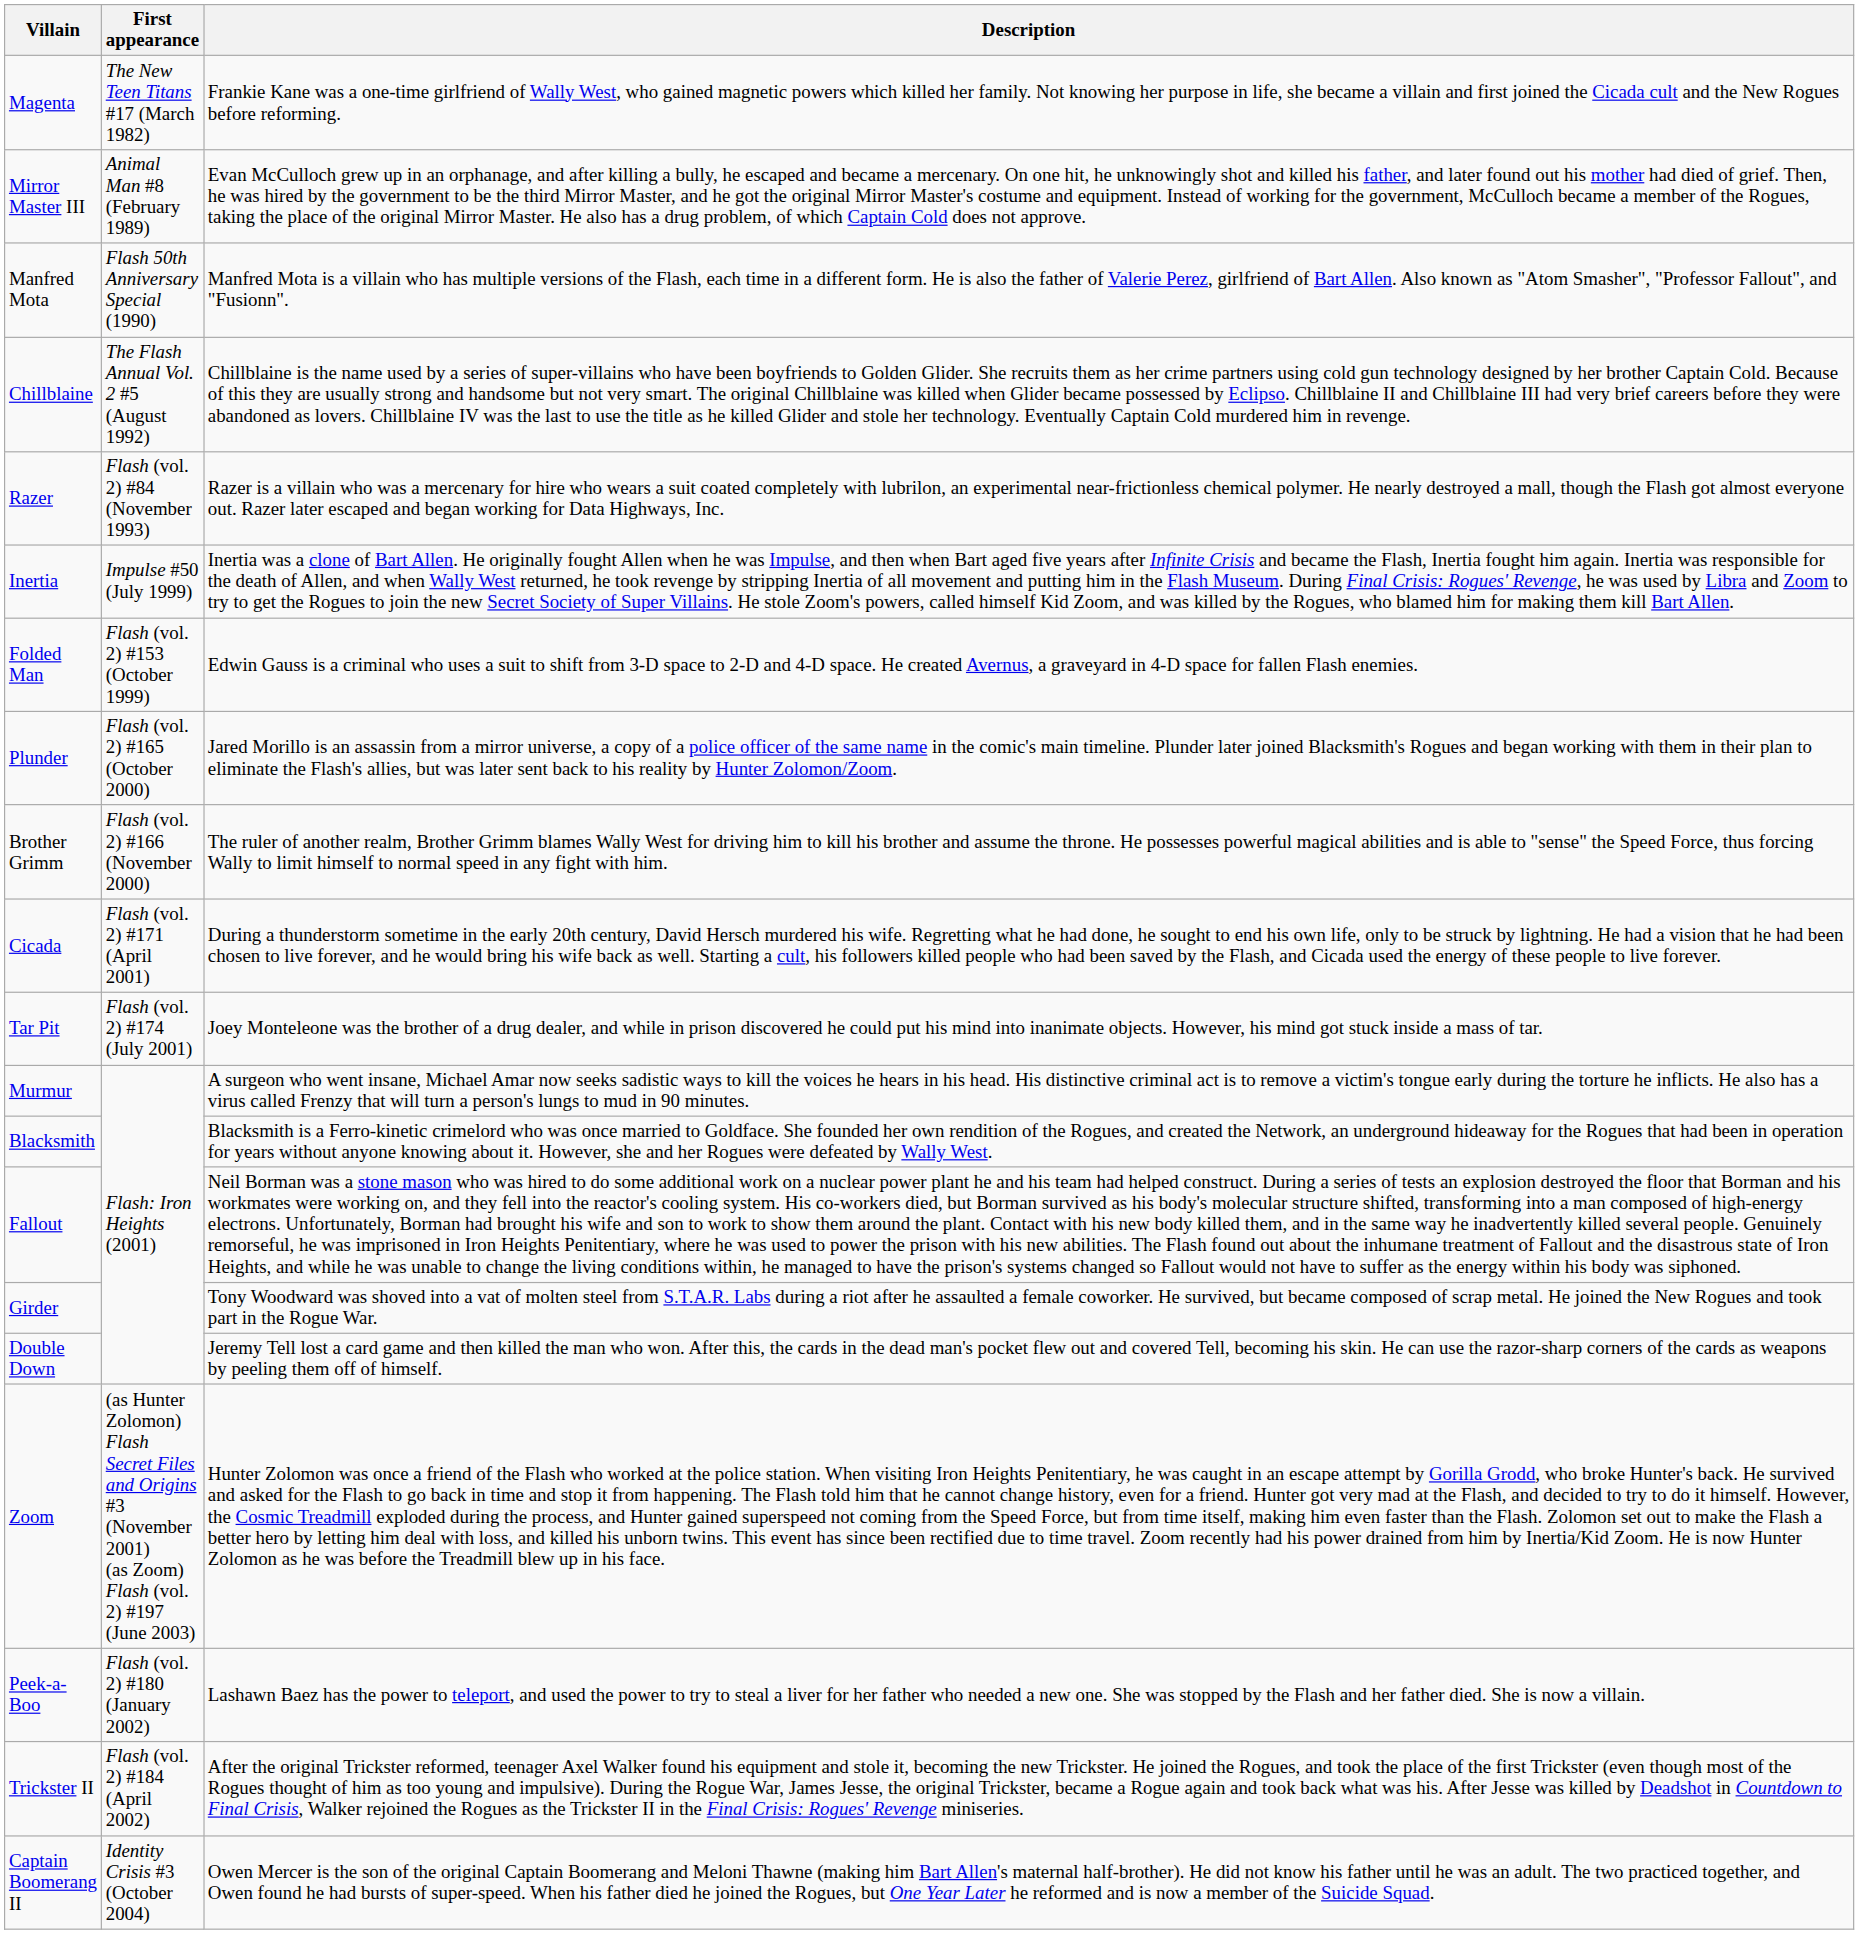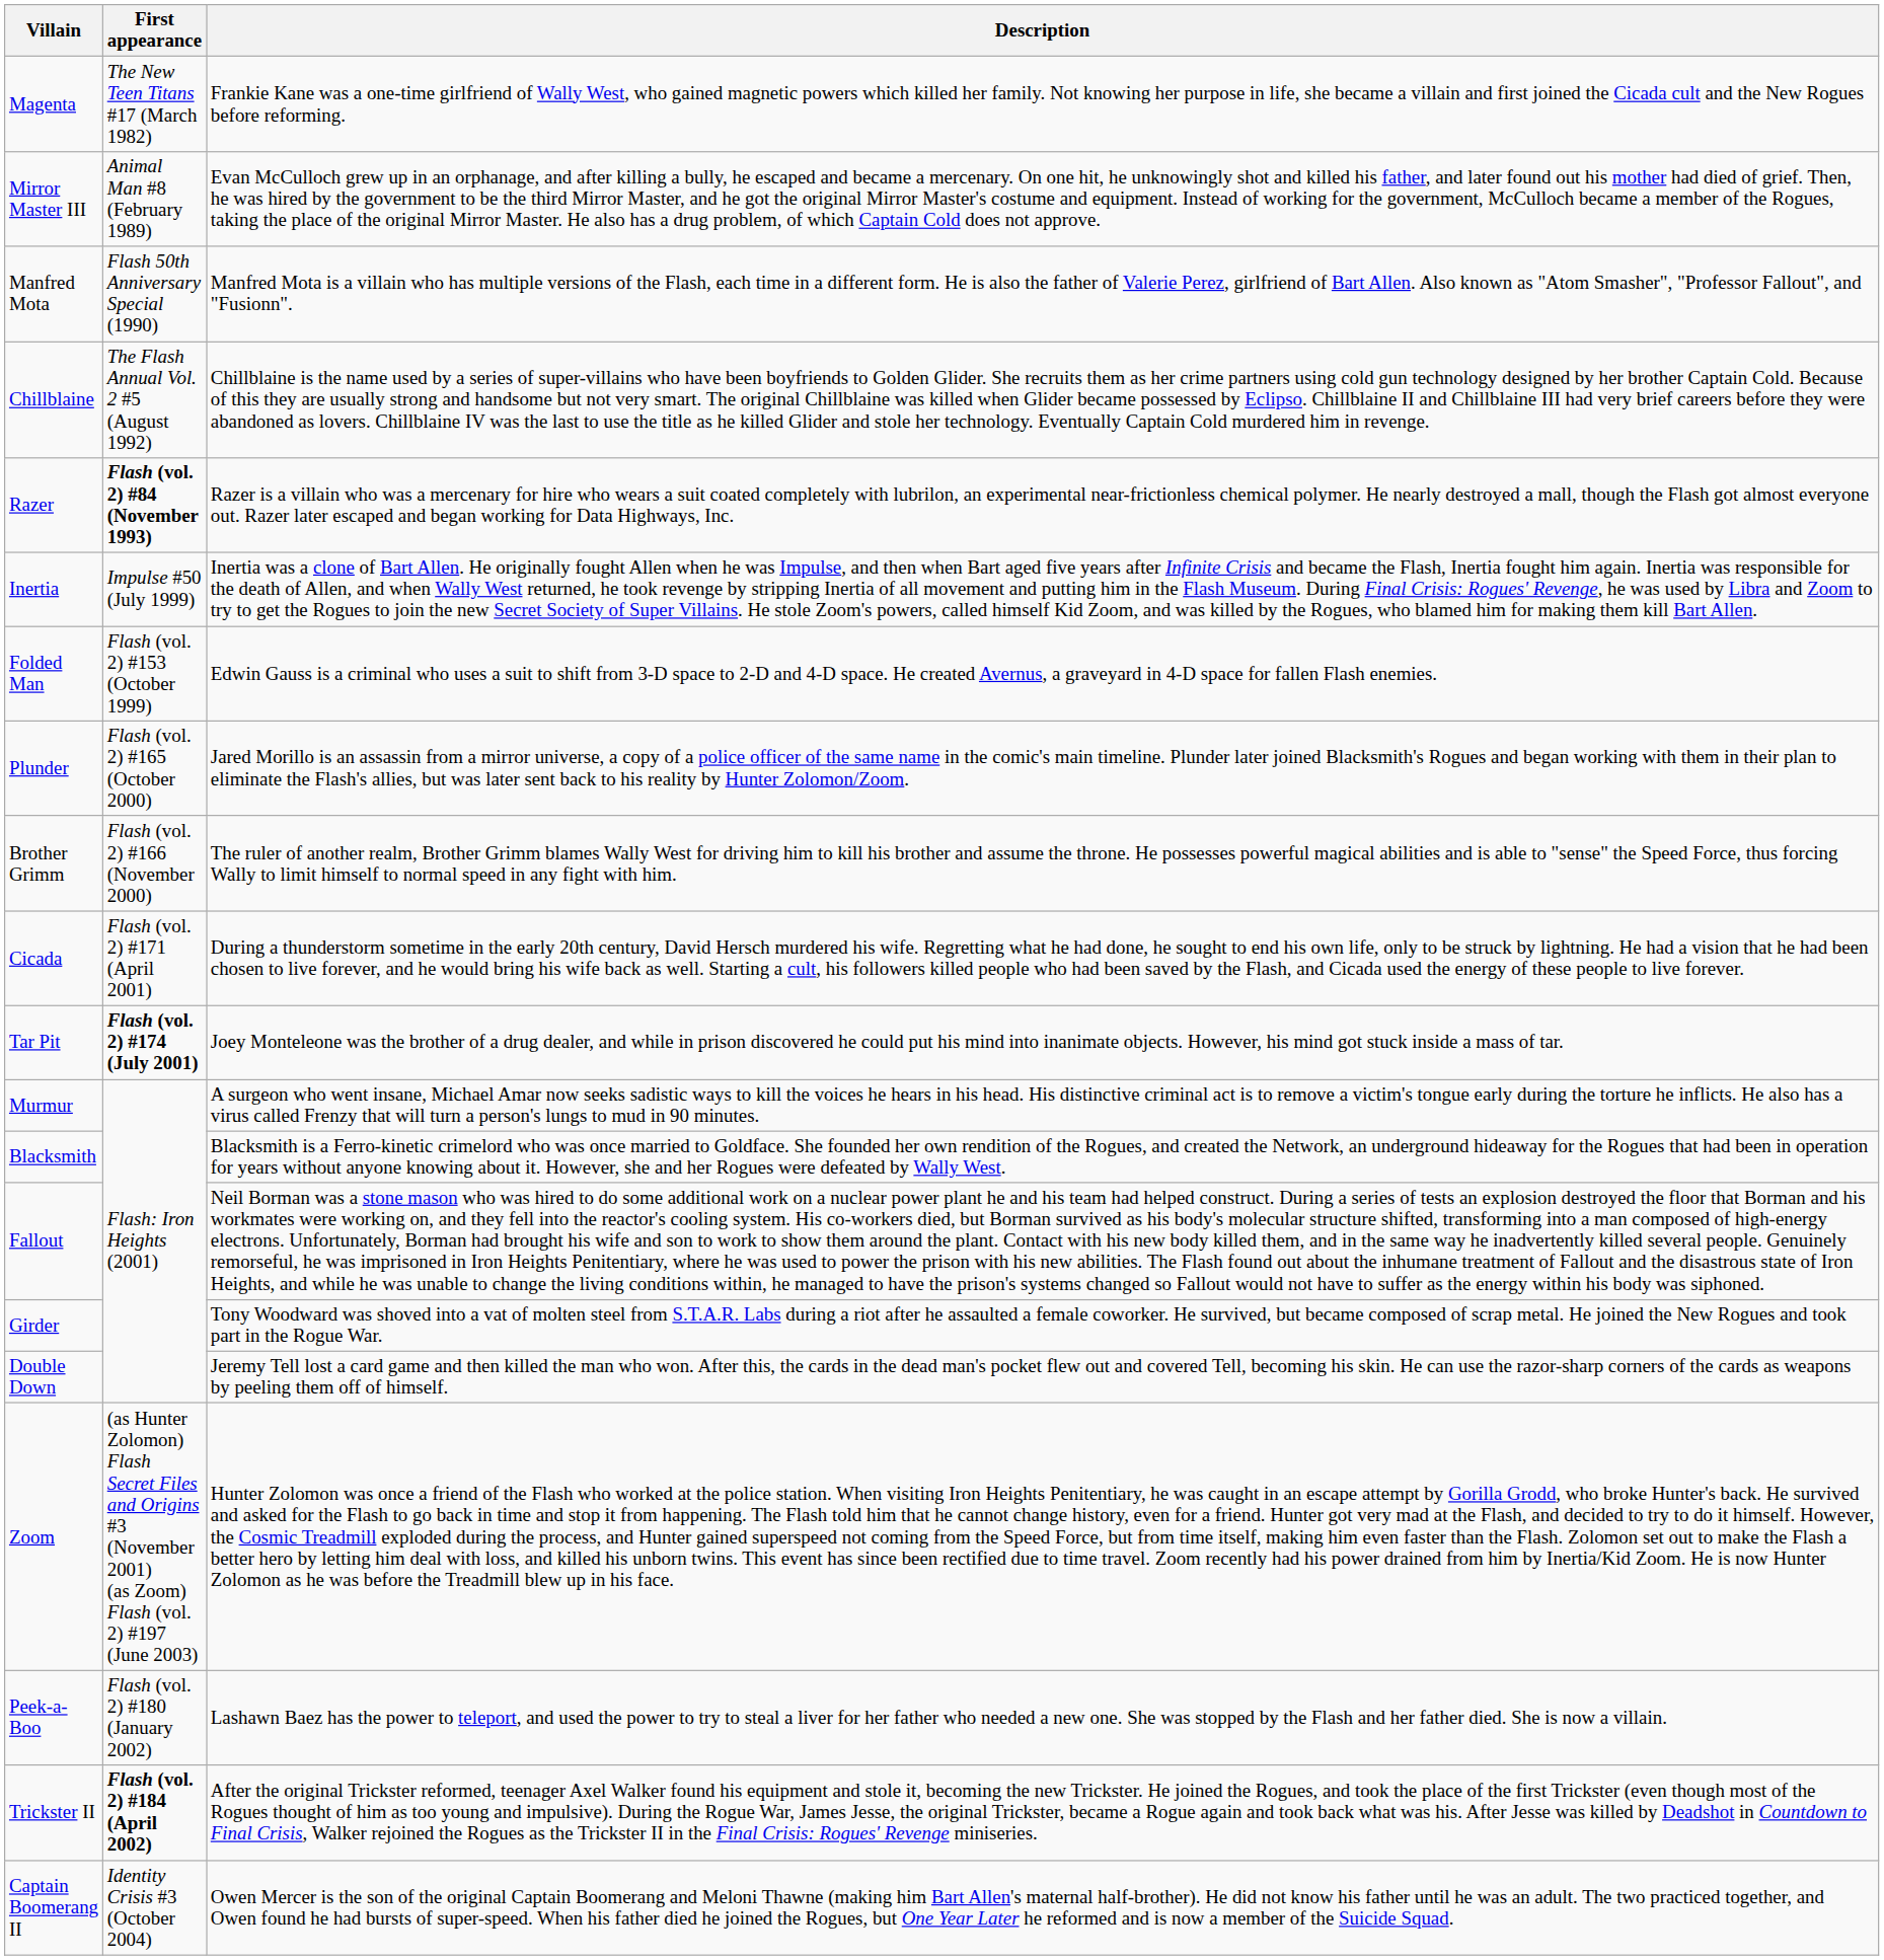Razer | First appearance: normal -> bold
Tar Pit | First appearance: normal -> bold
Trickster II | First appearance: normal -> bold
